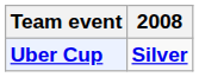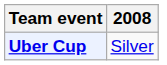Uber Cup | 2008: bold -> normal
